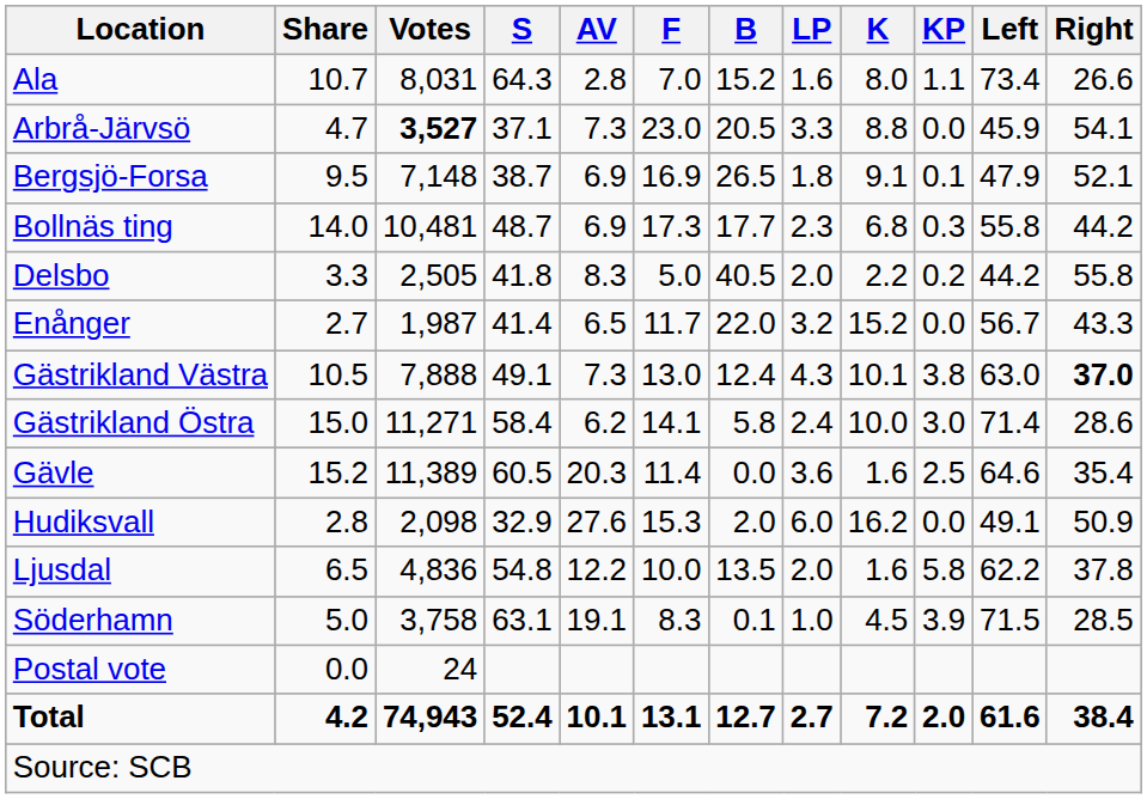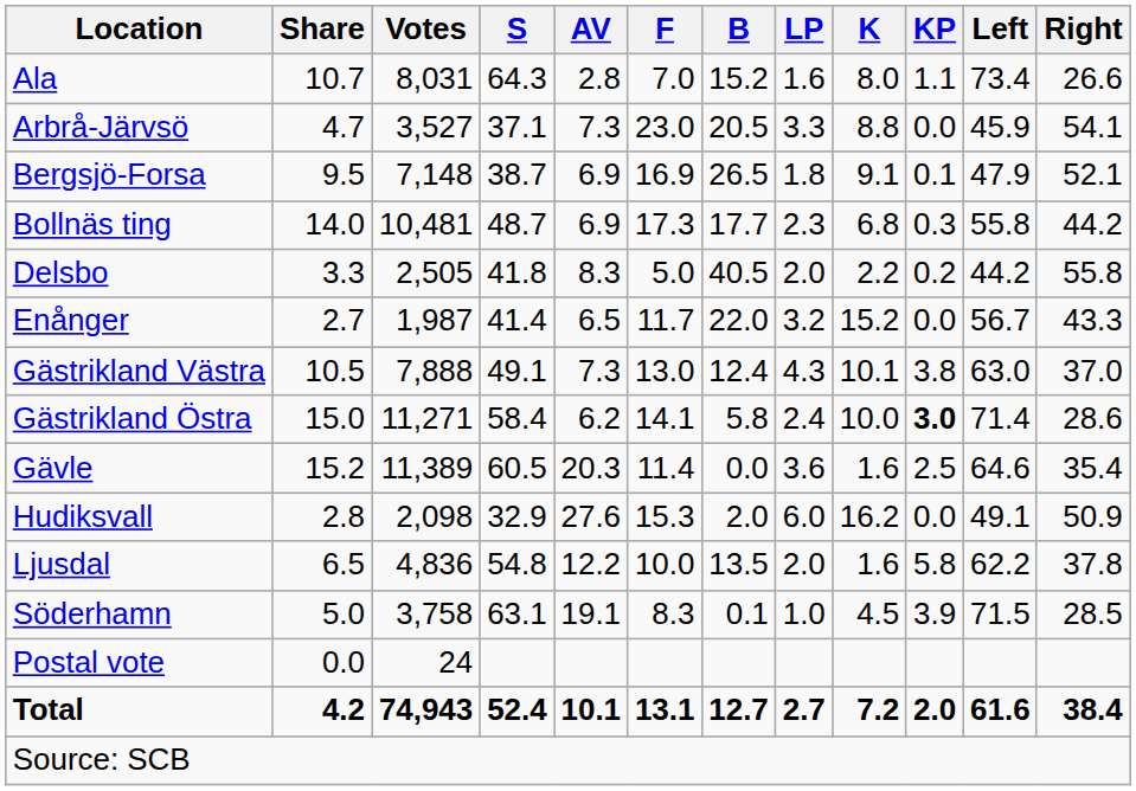Arbrå-Järvsö | Votes: bold -> normal
Gästrikland Västra | Right: bold -> normal
Gästrikland Östra | KP: normal -> bold
